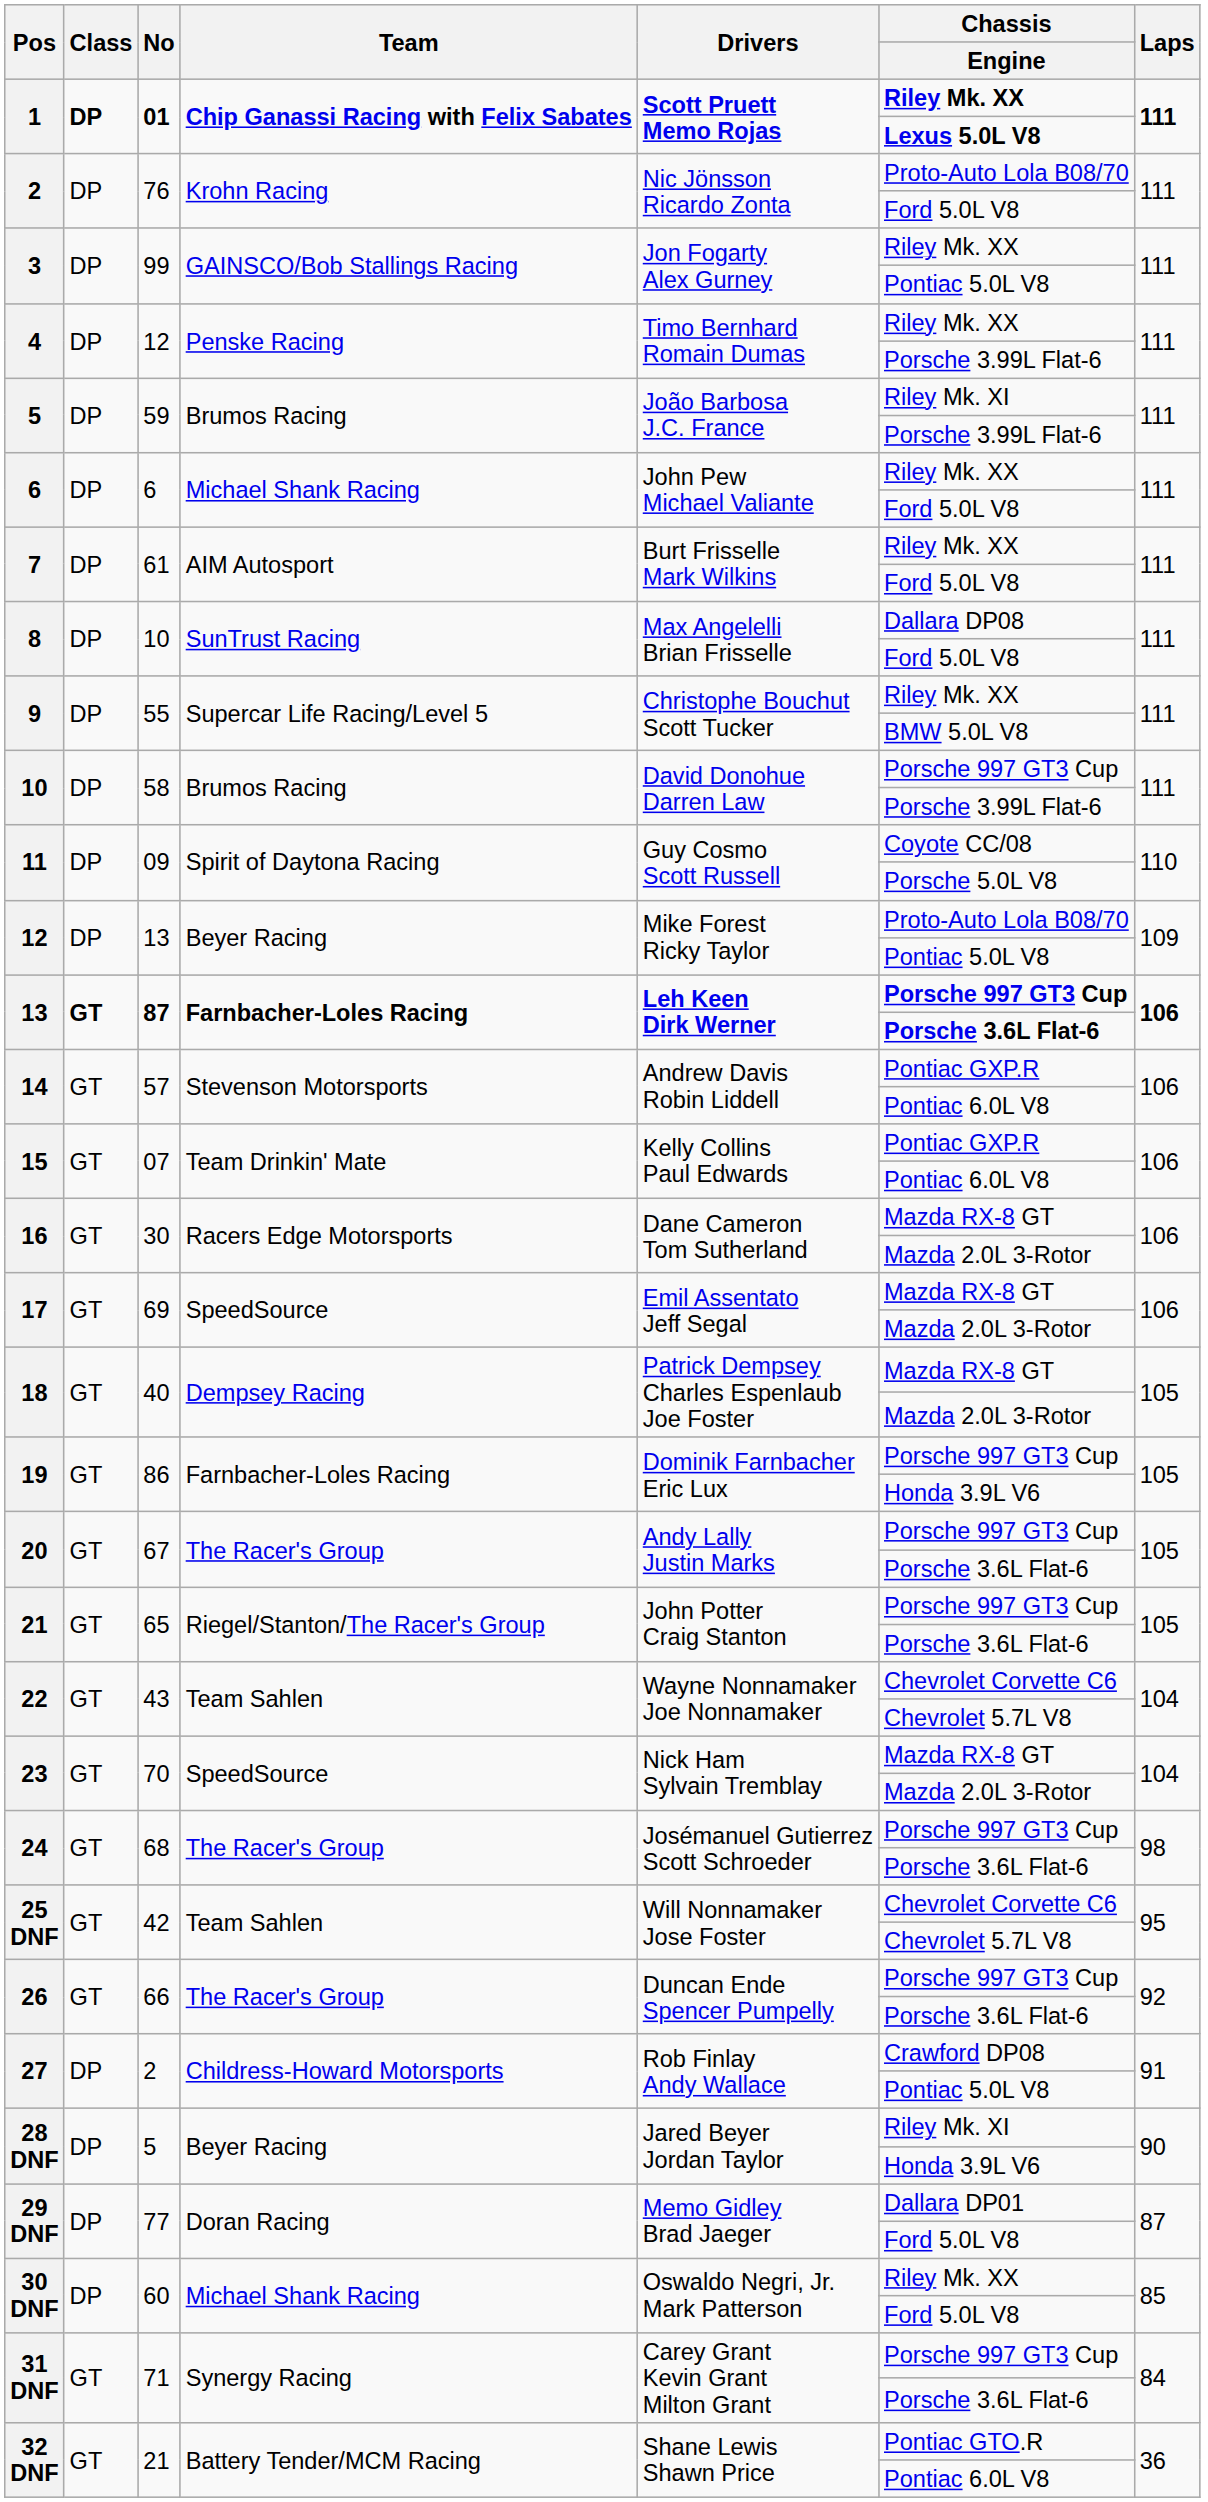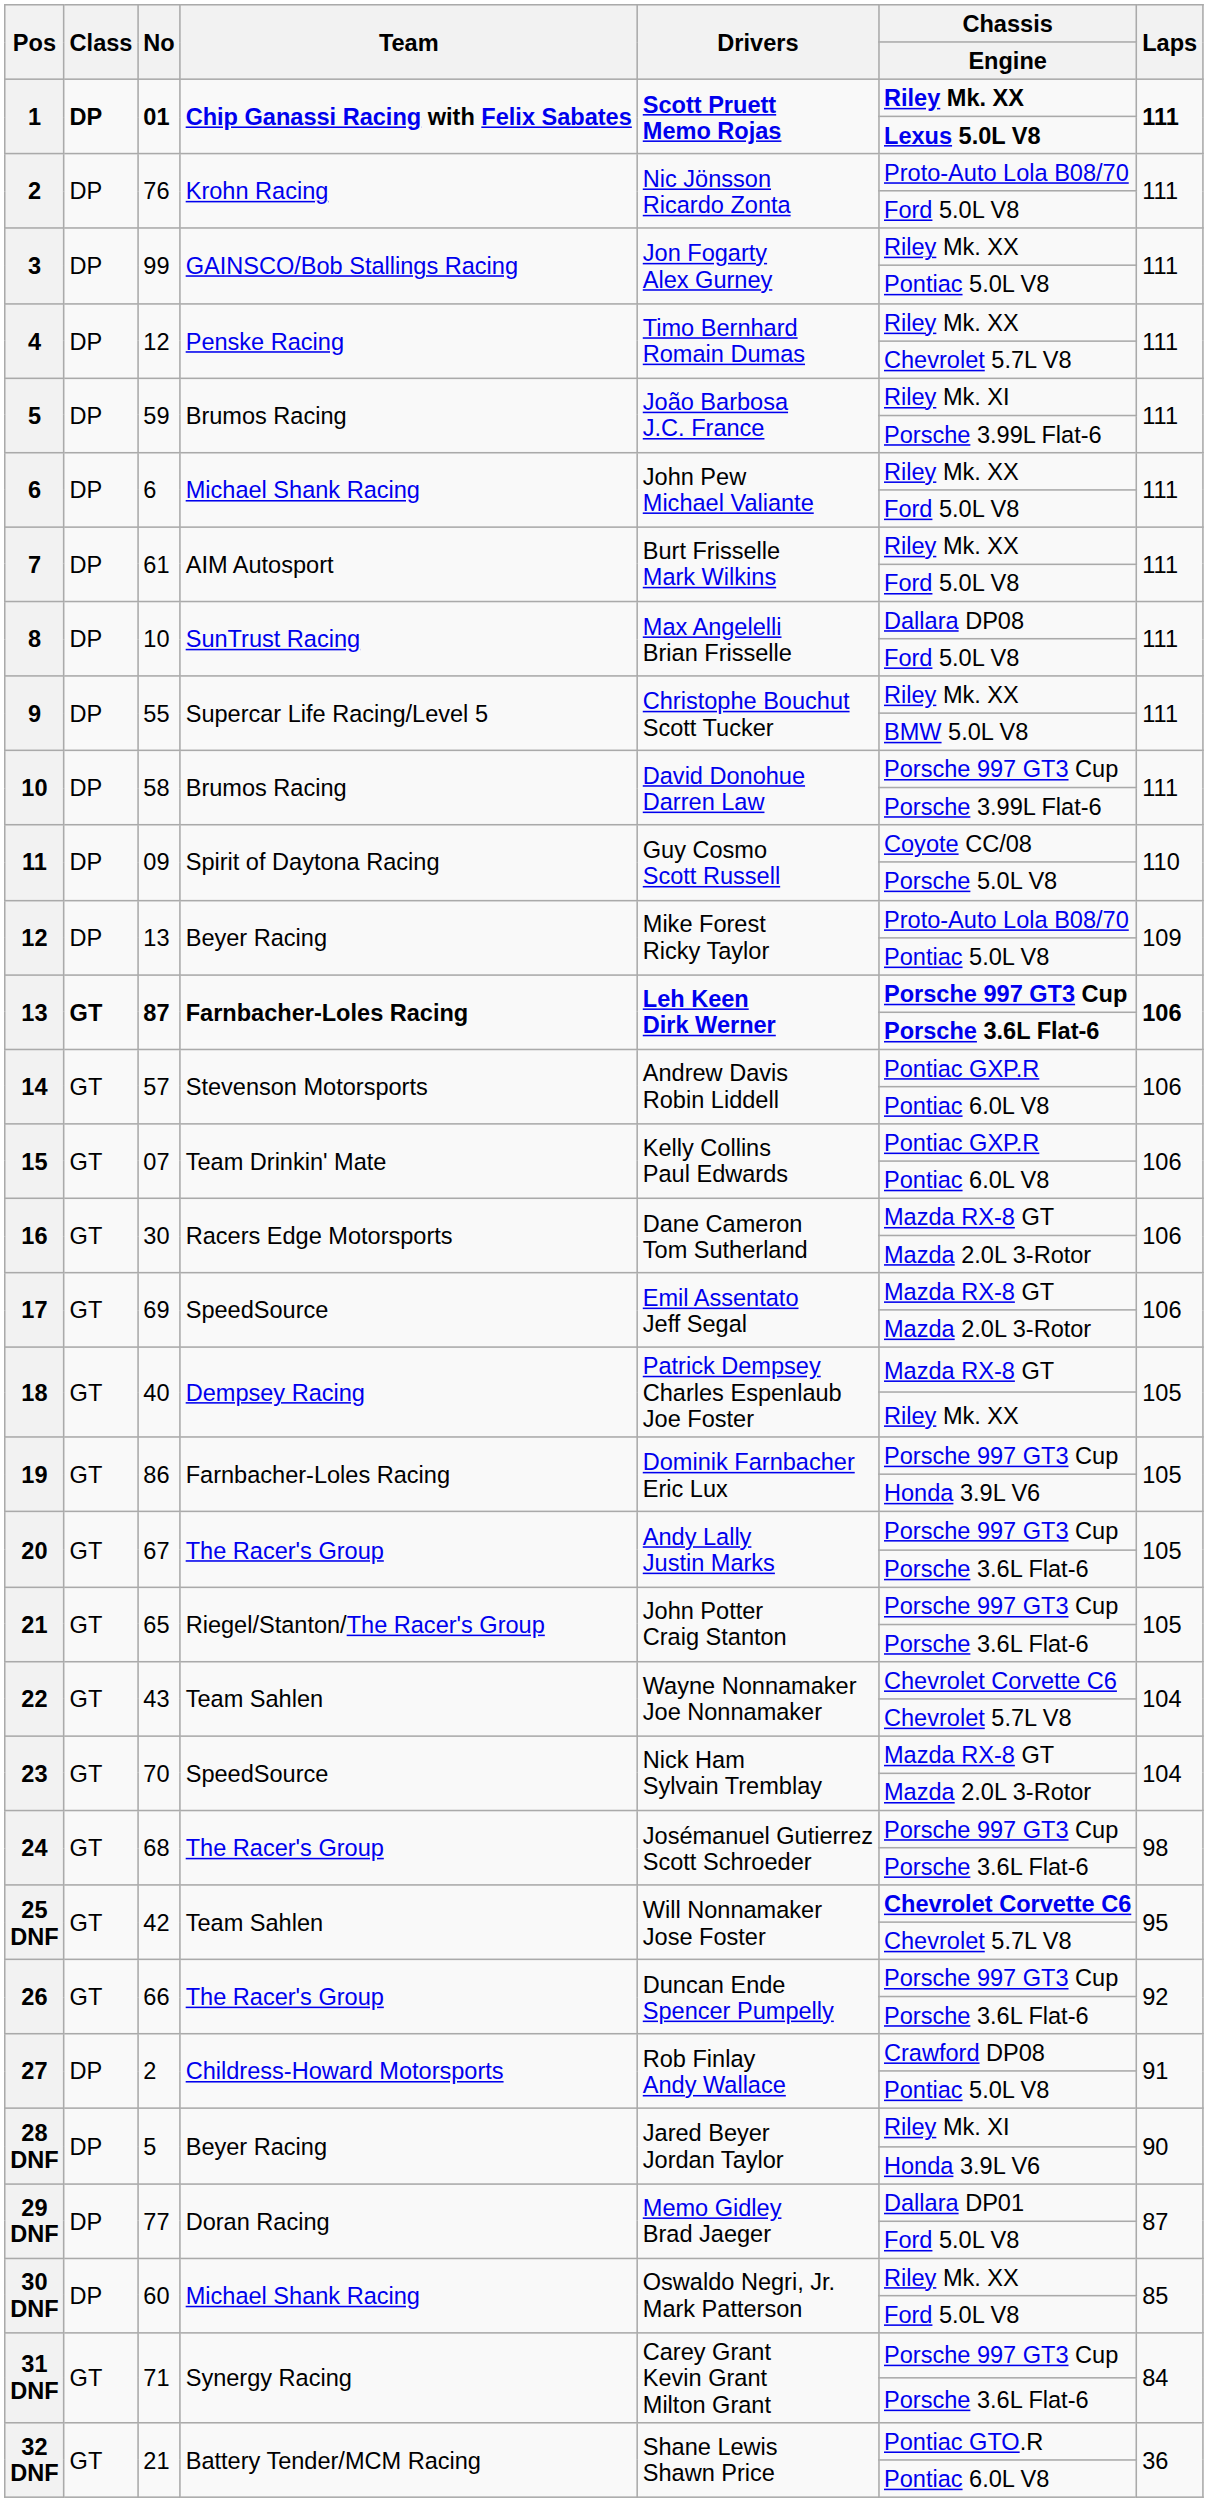row 10 | Chassis / Engine: Porsche 3.99L Flat-6 -> Chevrolet 5.7L V8
row 38 | Chassis / Engine: Mazda 2.0L 3-Rotor -> Riley Mk. XX
row 51 | Chassis / Engine: normal -> bold
